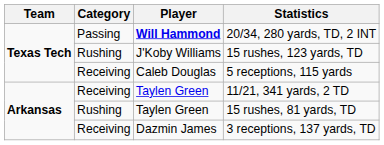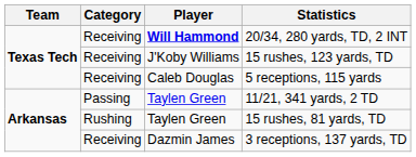20/34, 280 yards, TD, 2 INT | Category: Passing -> Receiving
15 rushes, 123 yards, TD | Category: Rushing -> Receiving
11/21, 341 yards, 2 TD | Category: Receiving -> Passing
